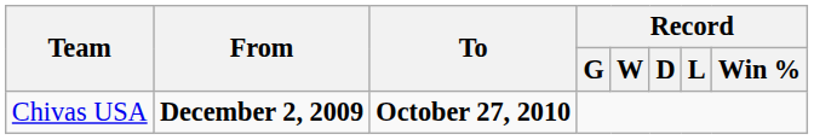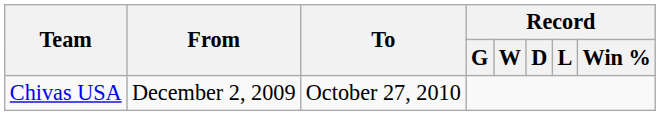Chivas USA | From: bold -> normal
Chivas USA | To: bold -> normal
